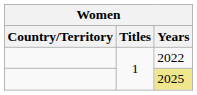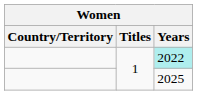2022 | Years: no background -> paleturquoise background
2025 | Years: khaki background -> no background
